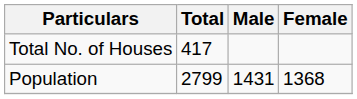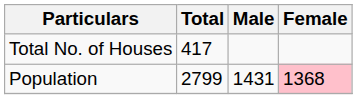Population | Female: no background -> pink background
